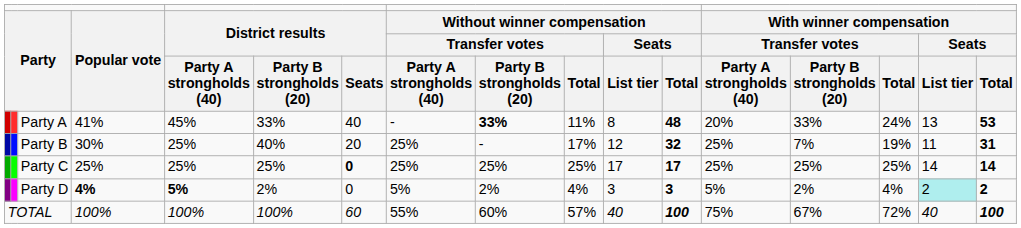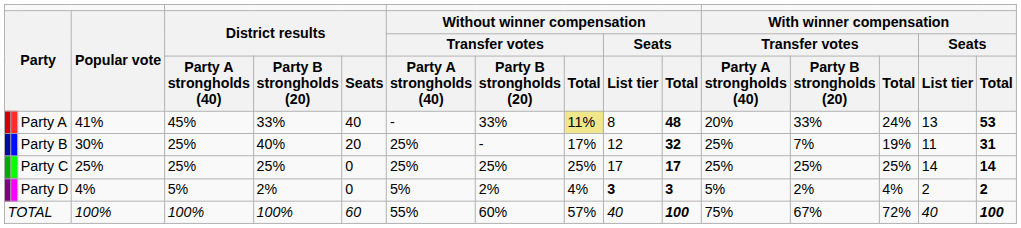Party A | column 9: bold -> normal
Party A | column 10: no background -> khaki background
Party C | column 7: bold -> normal
Party D | column 4: bold -> normal
Party D | column 5: bold -> normal
Party D | column 11: normal -> bold
Party D | column 16: paleturquoise background -> no background
